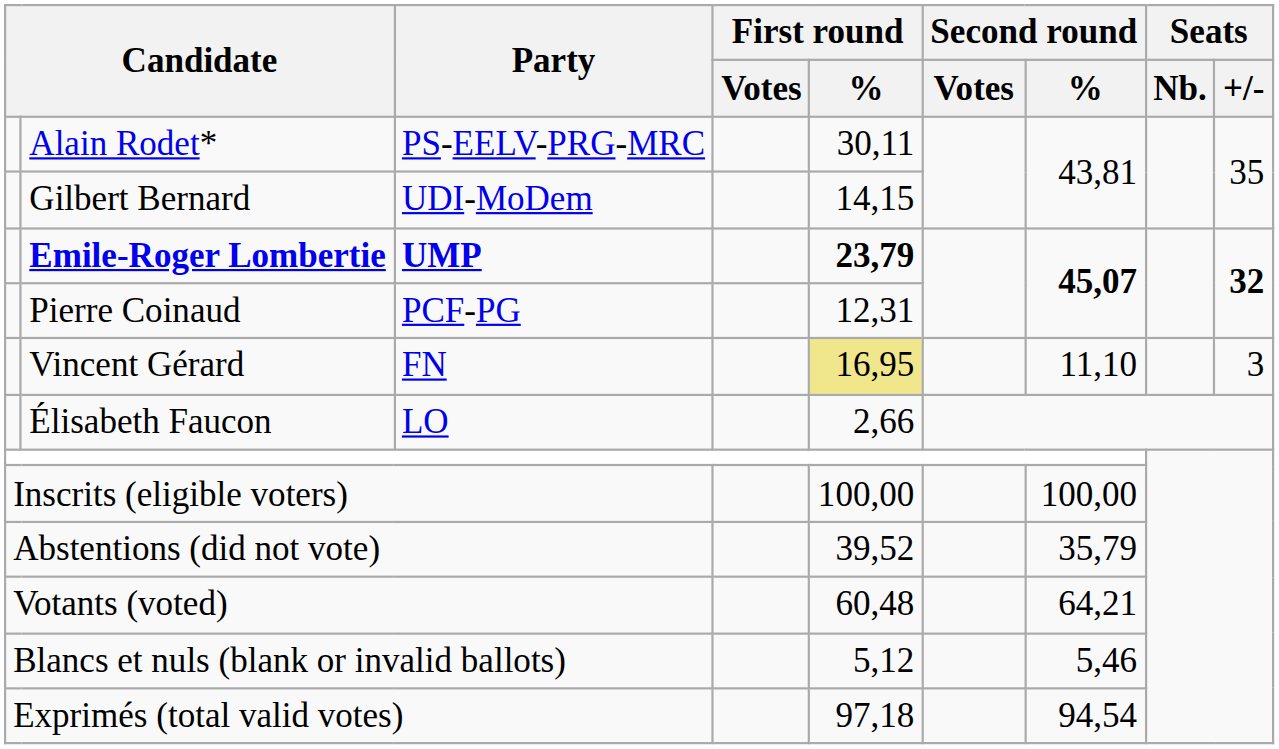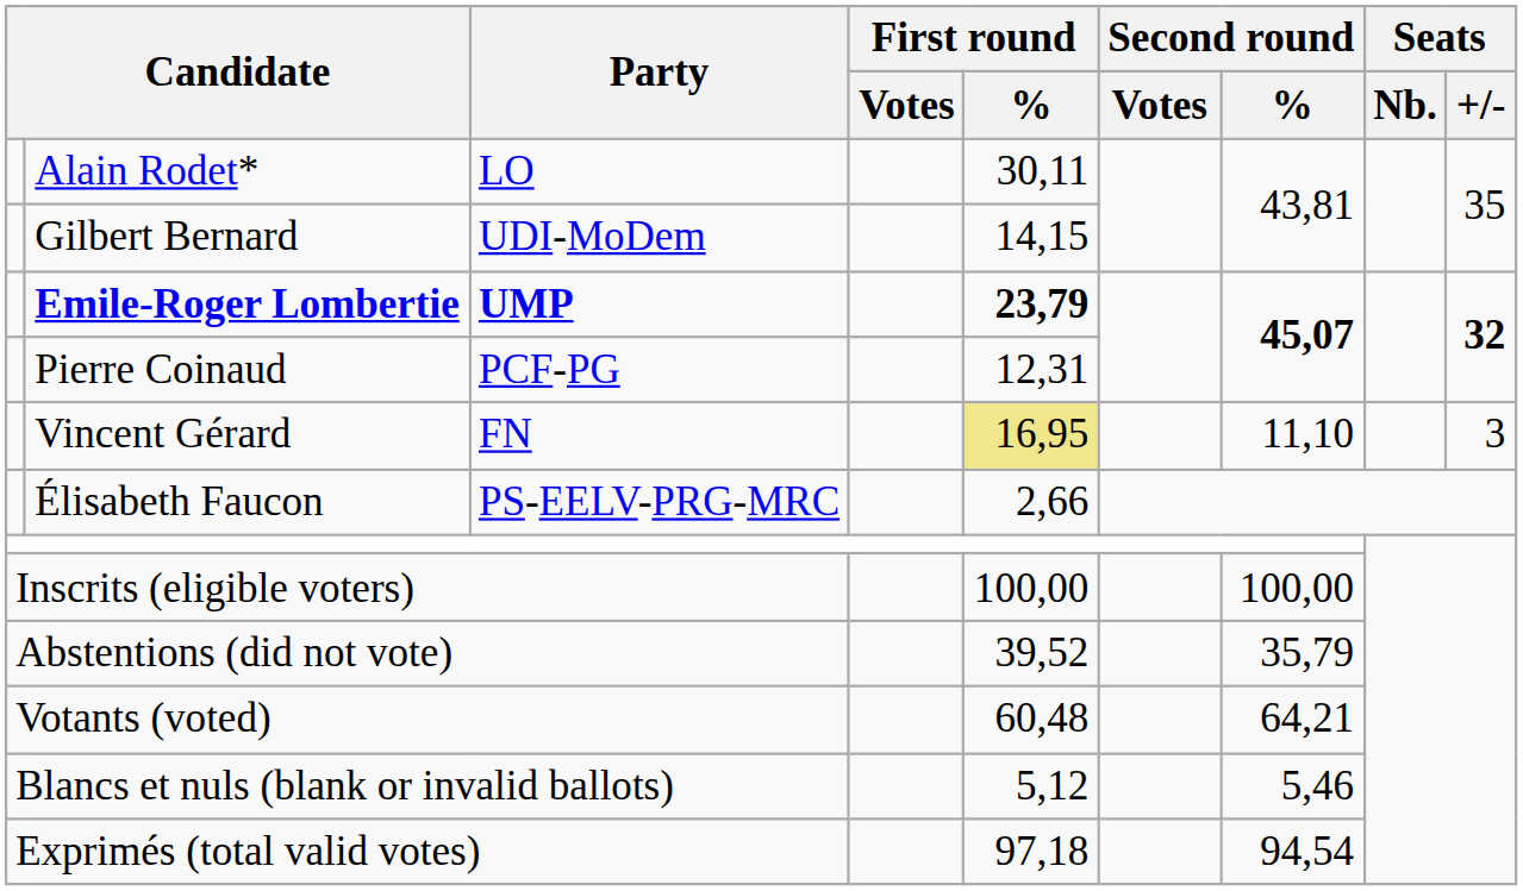Alain Rodet* | Party: PS-EELV-PRG-MRC -> LO
Élisabeth Faucon | Party: LO -> PS-EELV-PRG-MRC
